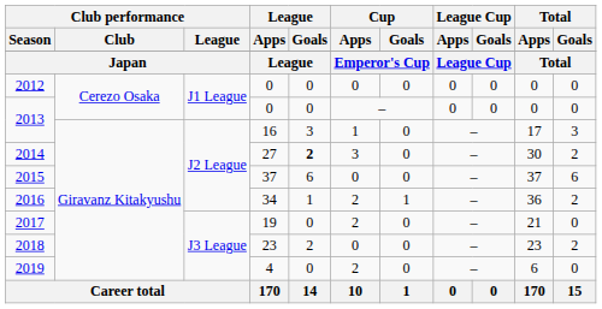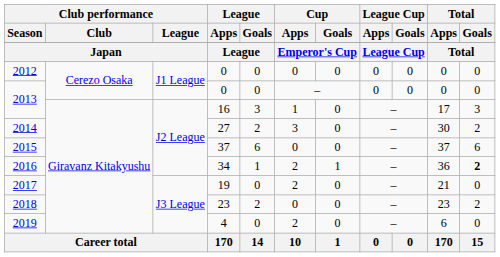2014 | League / Goals: bold -> normal
2016 | Total / Goals: normal -> bold
